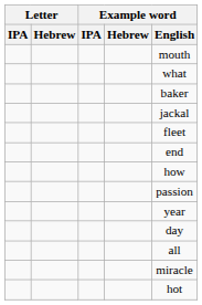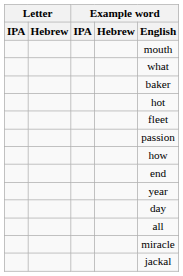row 6 | Example word / English: jackal -> hot
row 8 | Example word / English: end -> passion
row 10 | Example word / English: passion -> end
row 15 | Example word / English: hot -> jackal
